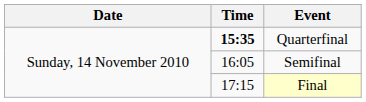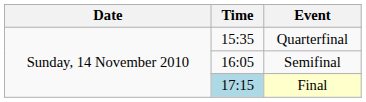Quarterfinal | Time: bold -> normal
Final | Time: no background -> lightblue background
